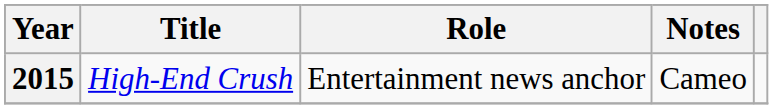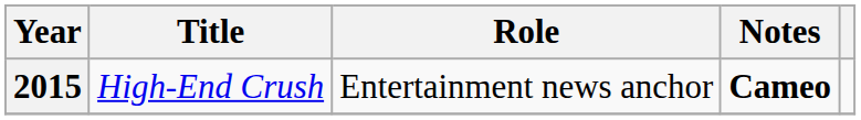2015 | Notes: normal -> bold
